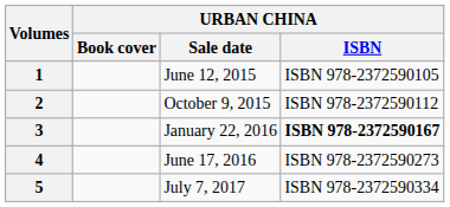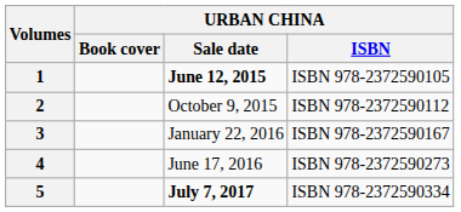1 | URBAN CHINA / Sale date: normal -> bold
3 | URBAN CHINA / ISBN: bold -> normal
5 | URBAN CHINA / Sale date: normal -> bold
